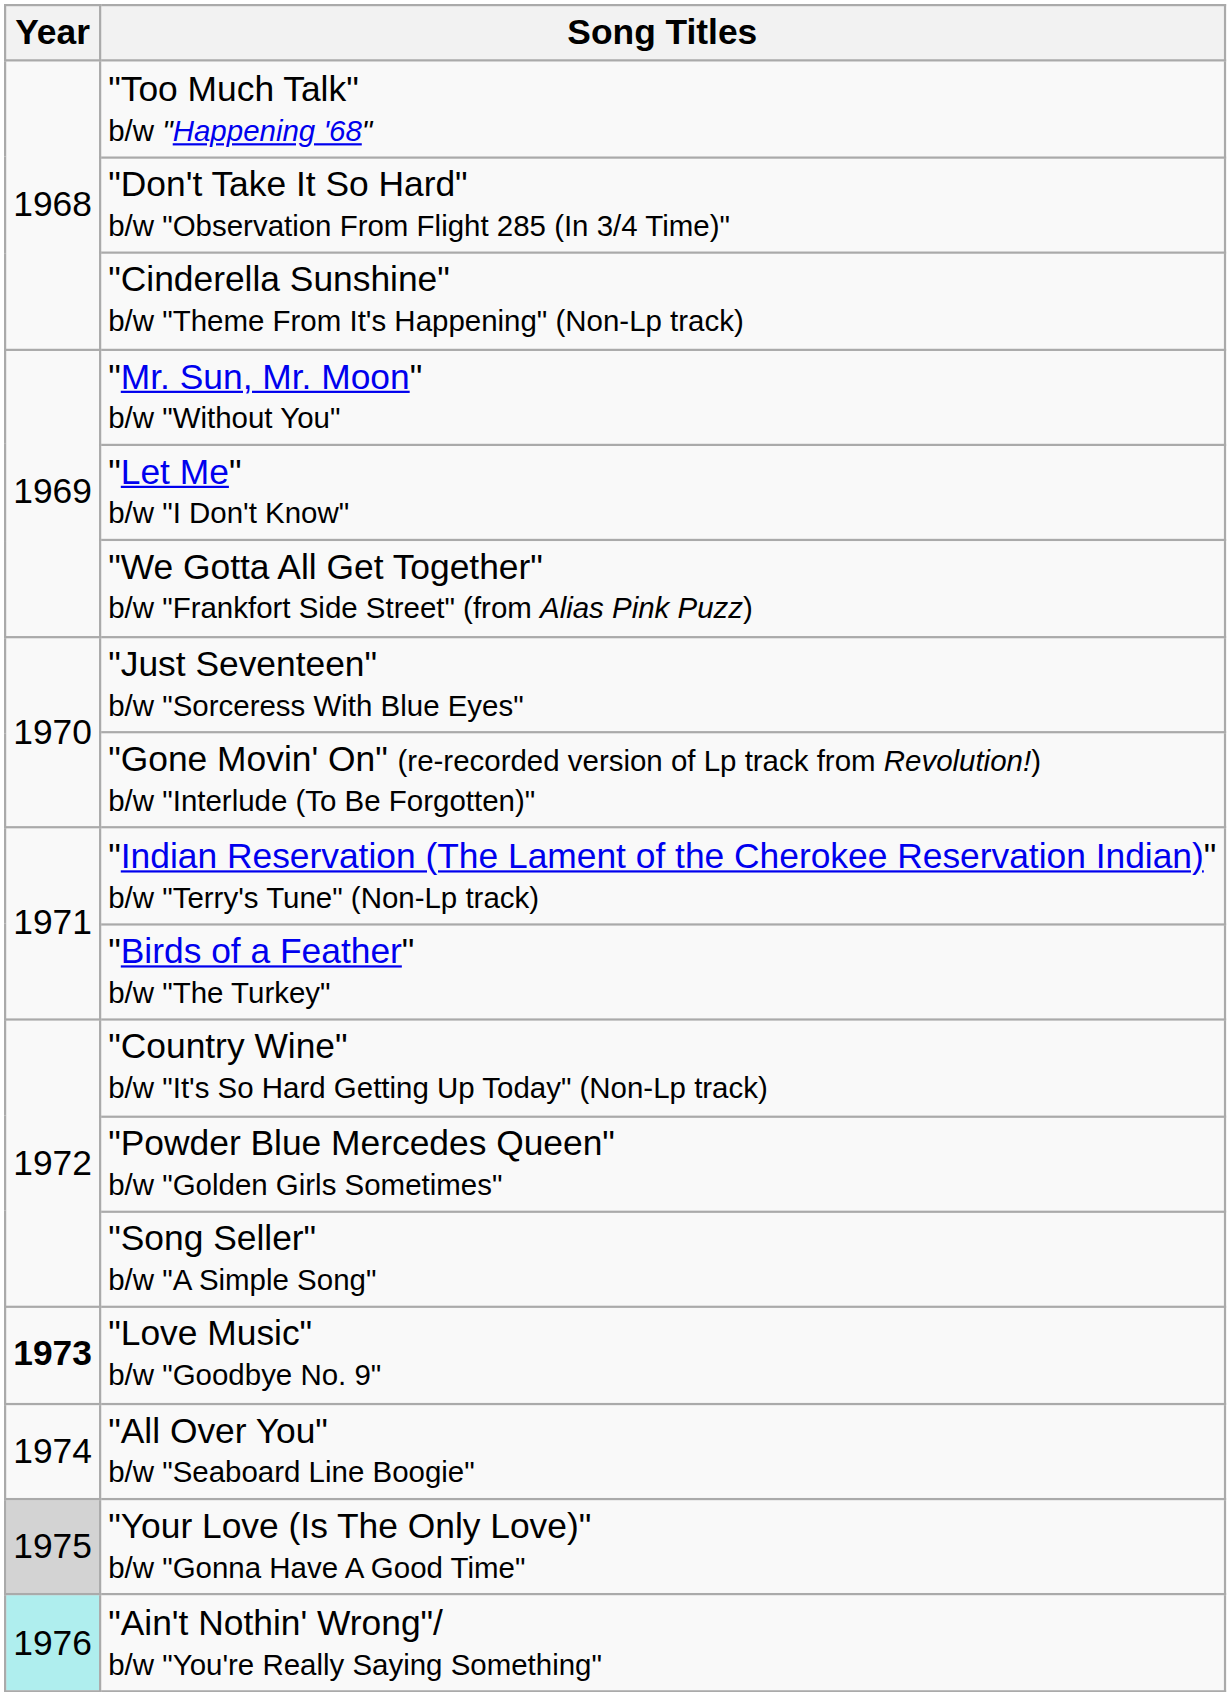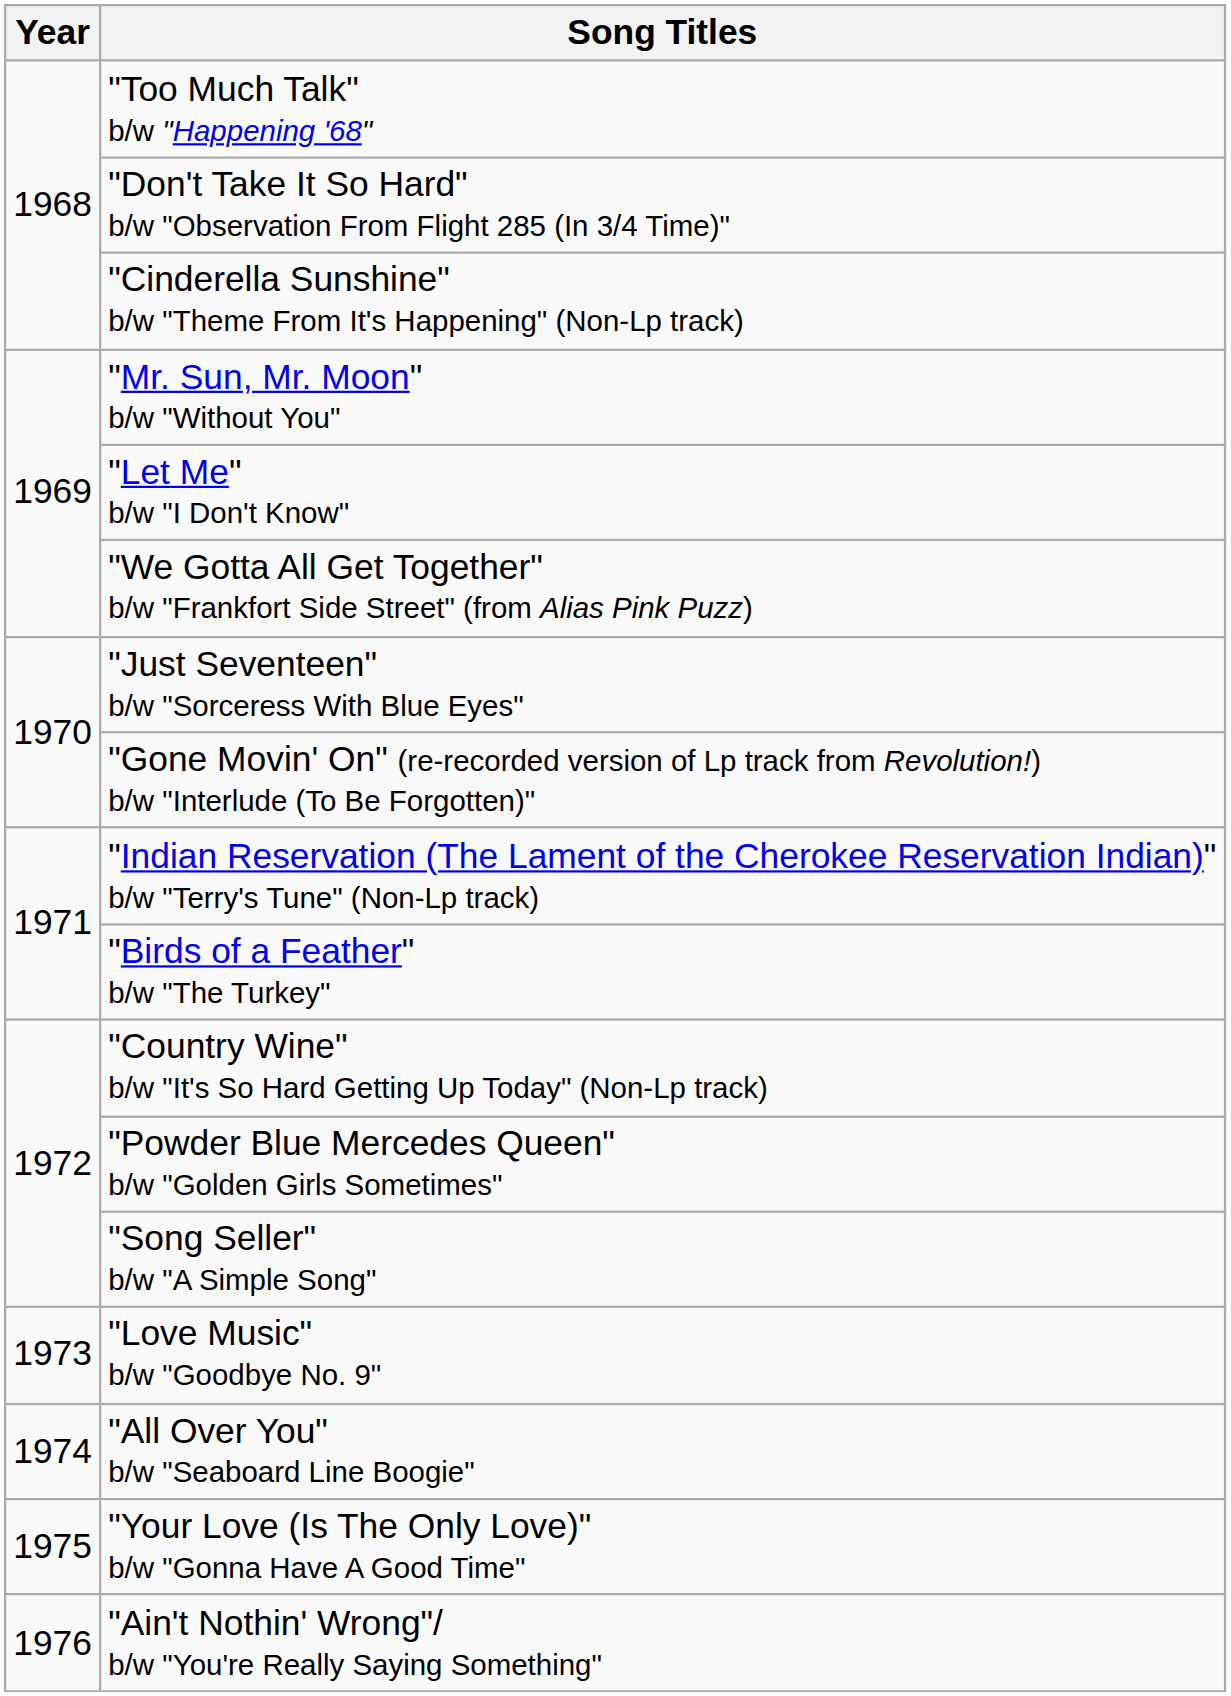"Love Music" b/w "Goodbye No. 9" | Year: bold -> normal
"Your Love (Is The Only Love)" b/w "Gonna Have A Good Time" | Year: lightgrey background -> no background
"Ain't Nothin' Wrong"/ b/w "You're Really Saying Something" | Year: paleturquoise background -> no background
